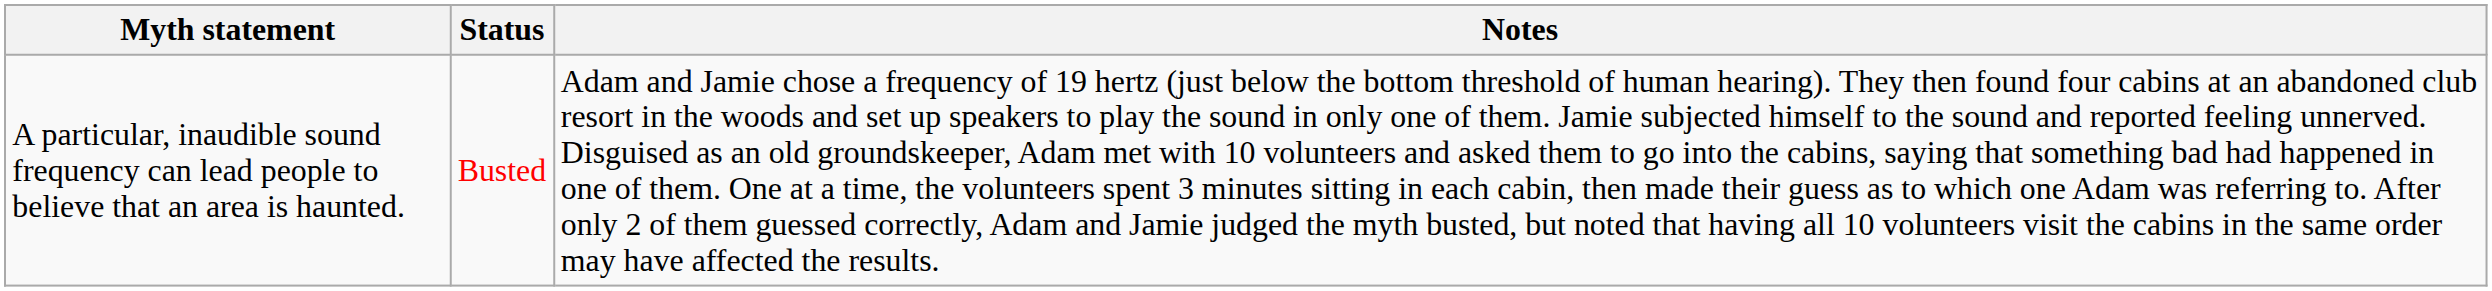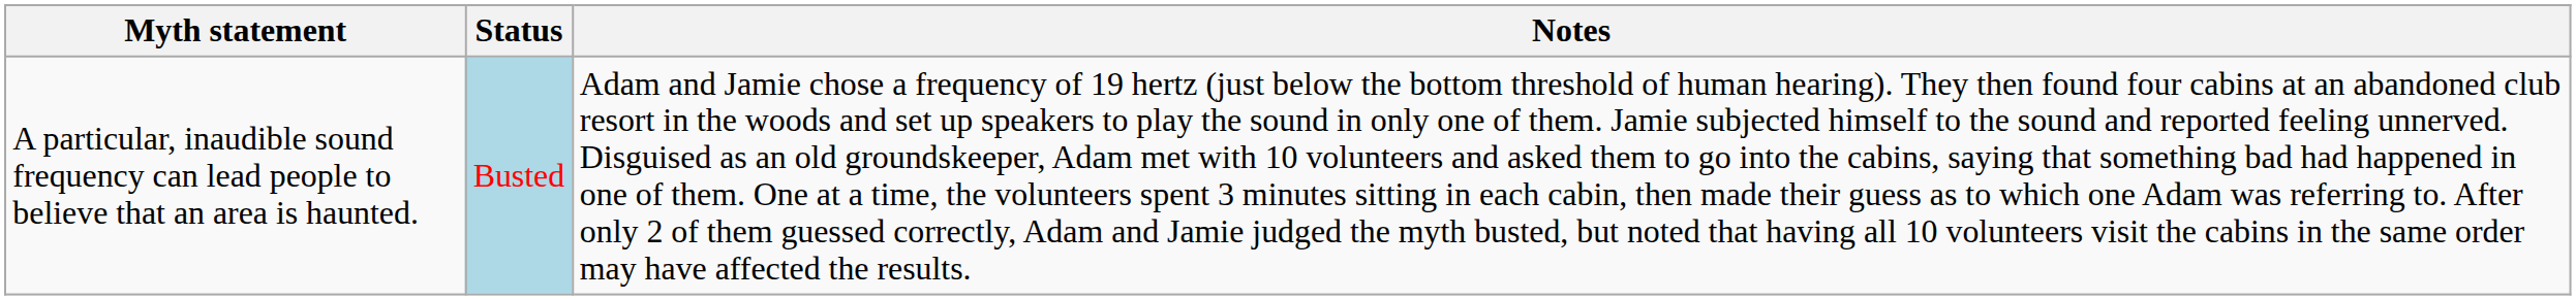row 2 | Status: no background -> lightblue background
